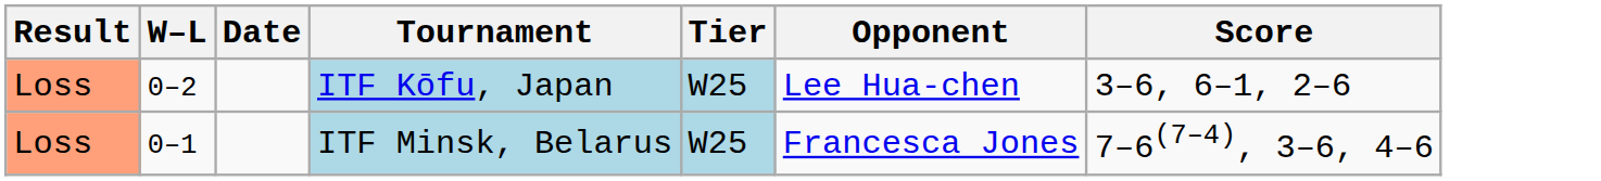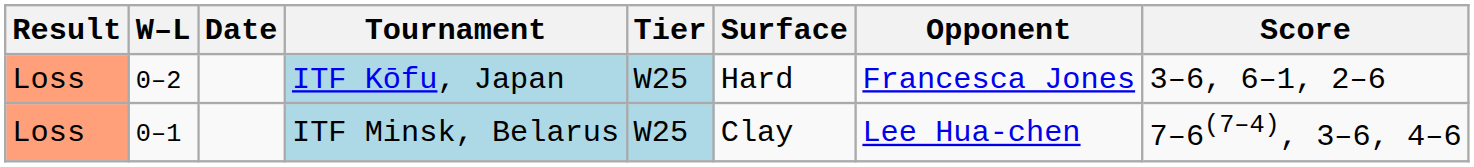+ column: Surface | Hard | Clay
ITF Kōfu, Japan | Opponent: Lee Hua-chen -> Francesca Jones
ITF Minsk, Belarus | Opponent: Francesca Jones -> Lee Hua-chen
